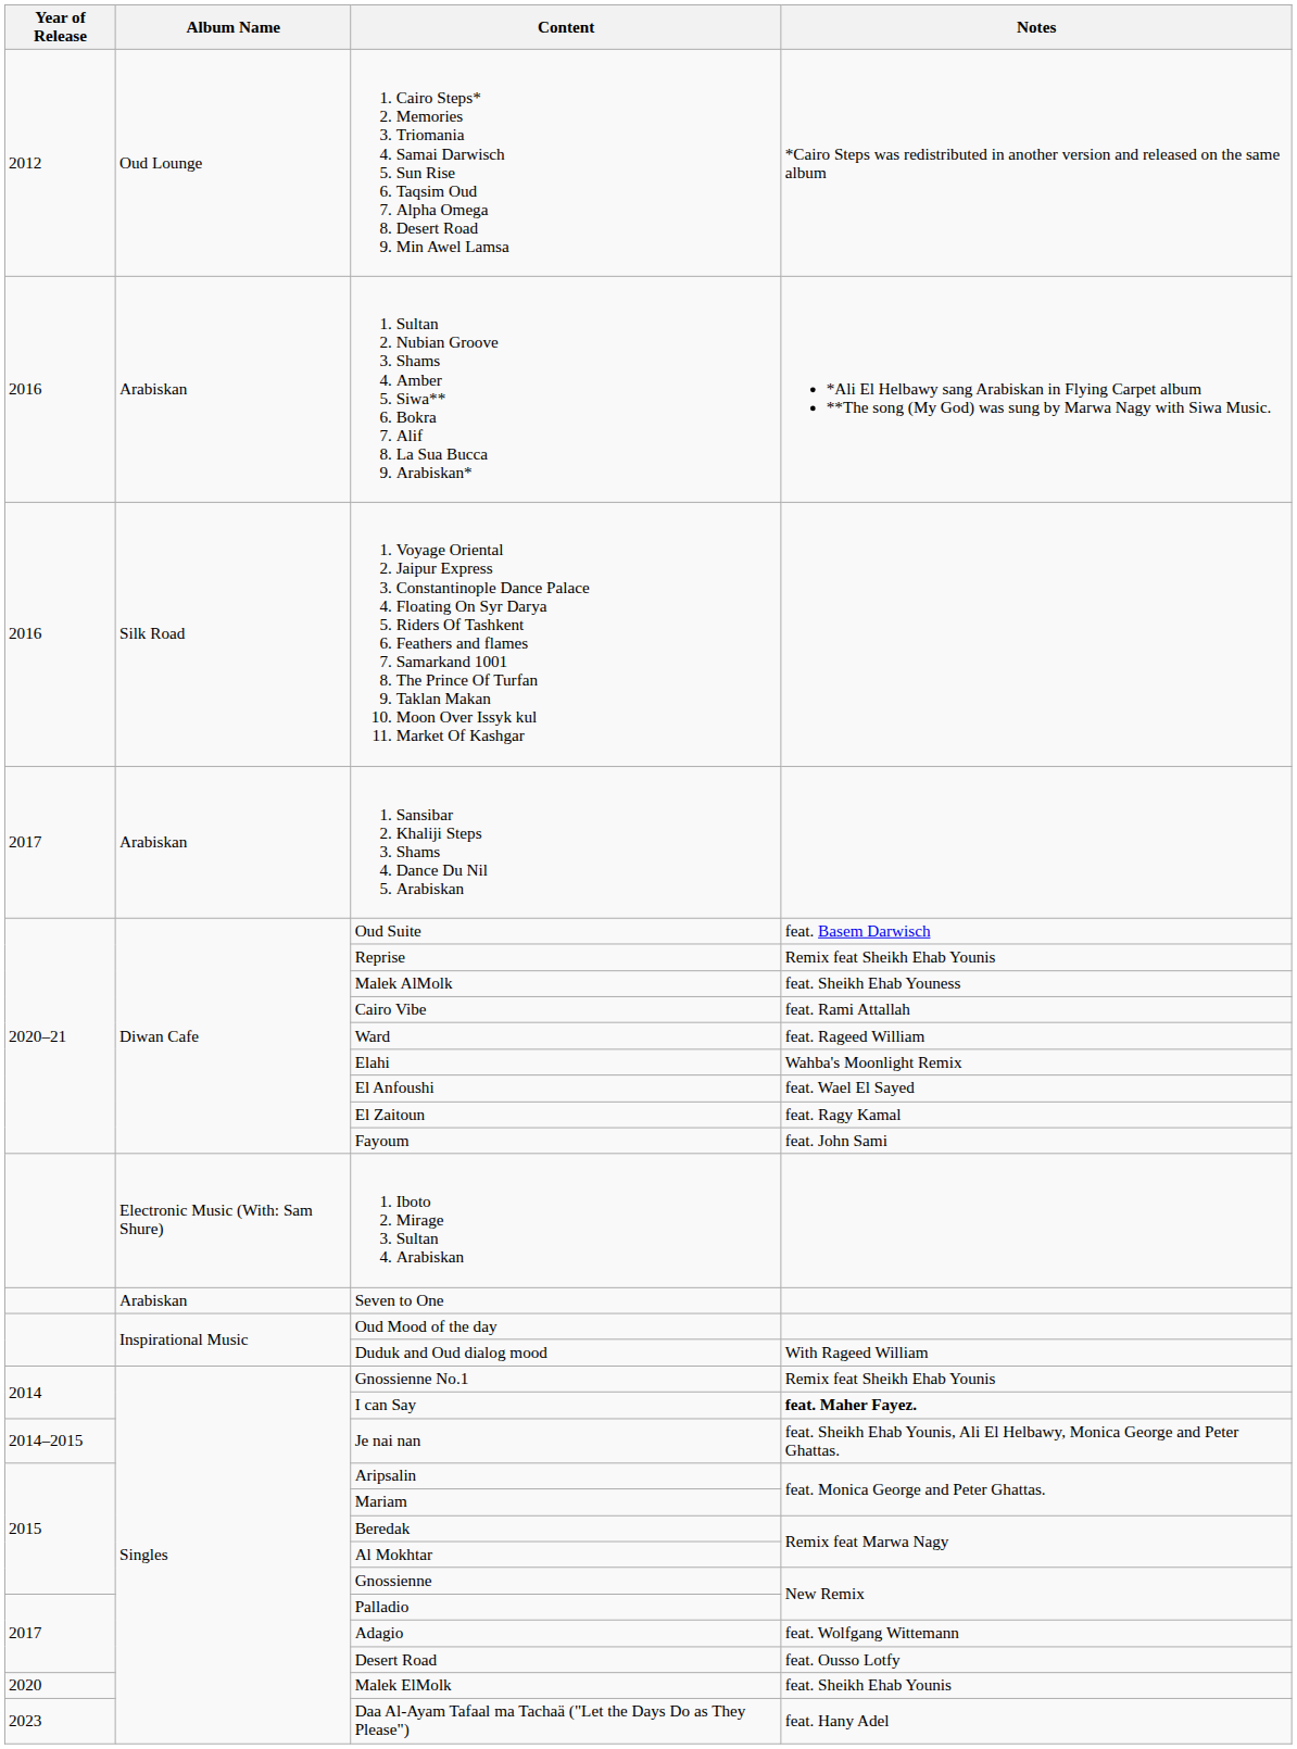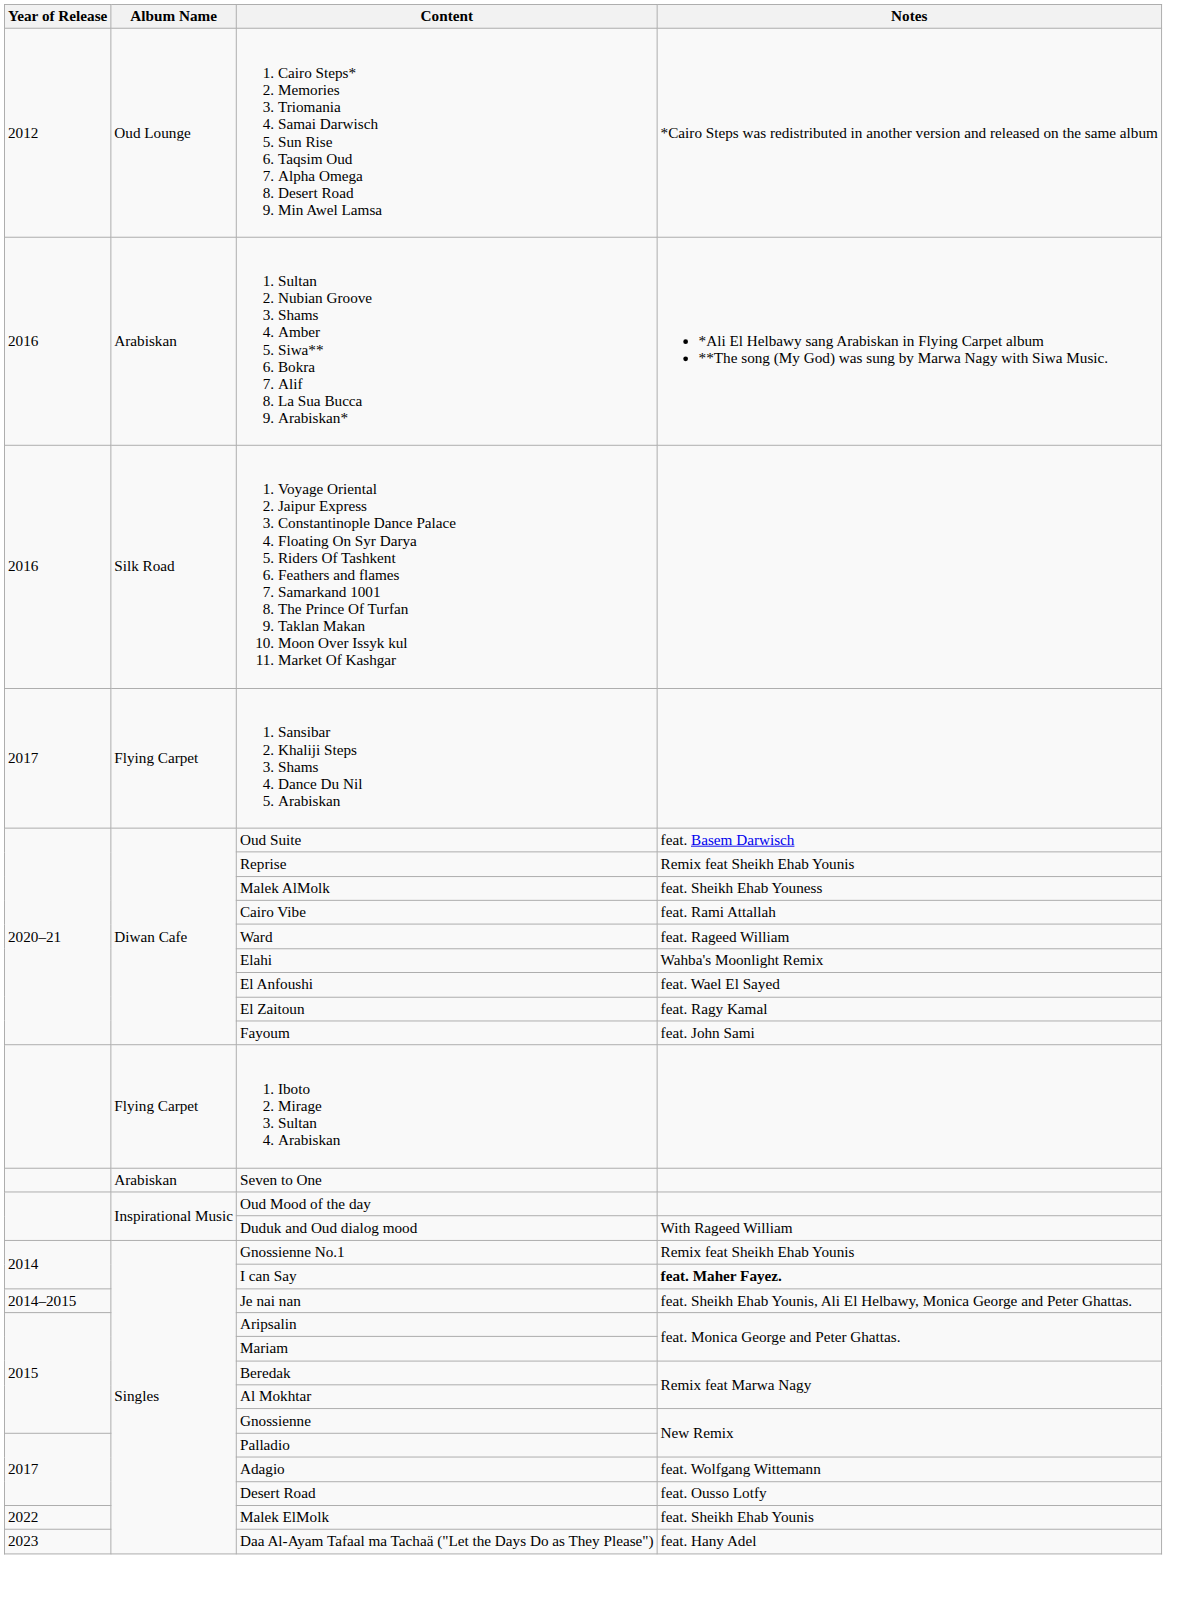Sansibar Khaliji Steps Shams Dance Du Nil Arabiskan | Album Name: Arabiskan -> Flying Carpet
Iboto Mirage Sultan Arabiskan | Album Name: Electronic Music (With: Sam Shure) -> Flying Carpet
Malek ElMolk | Year of Release: 2020 -> 2022
